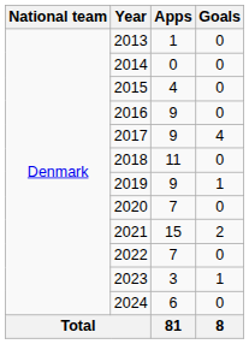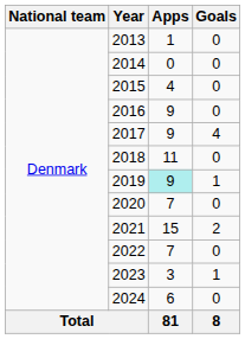2019 | Apps: no background -> paleturquoise background
